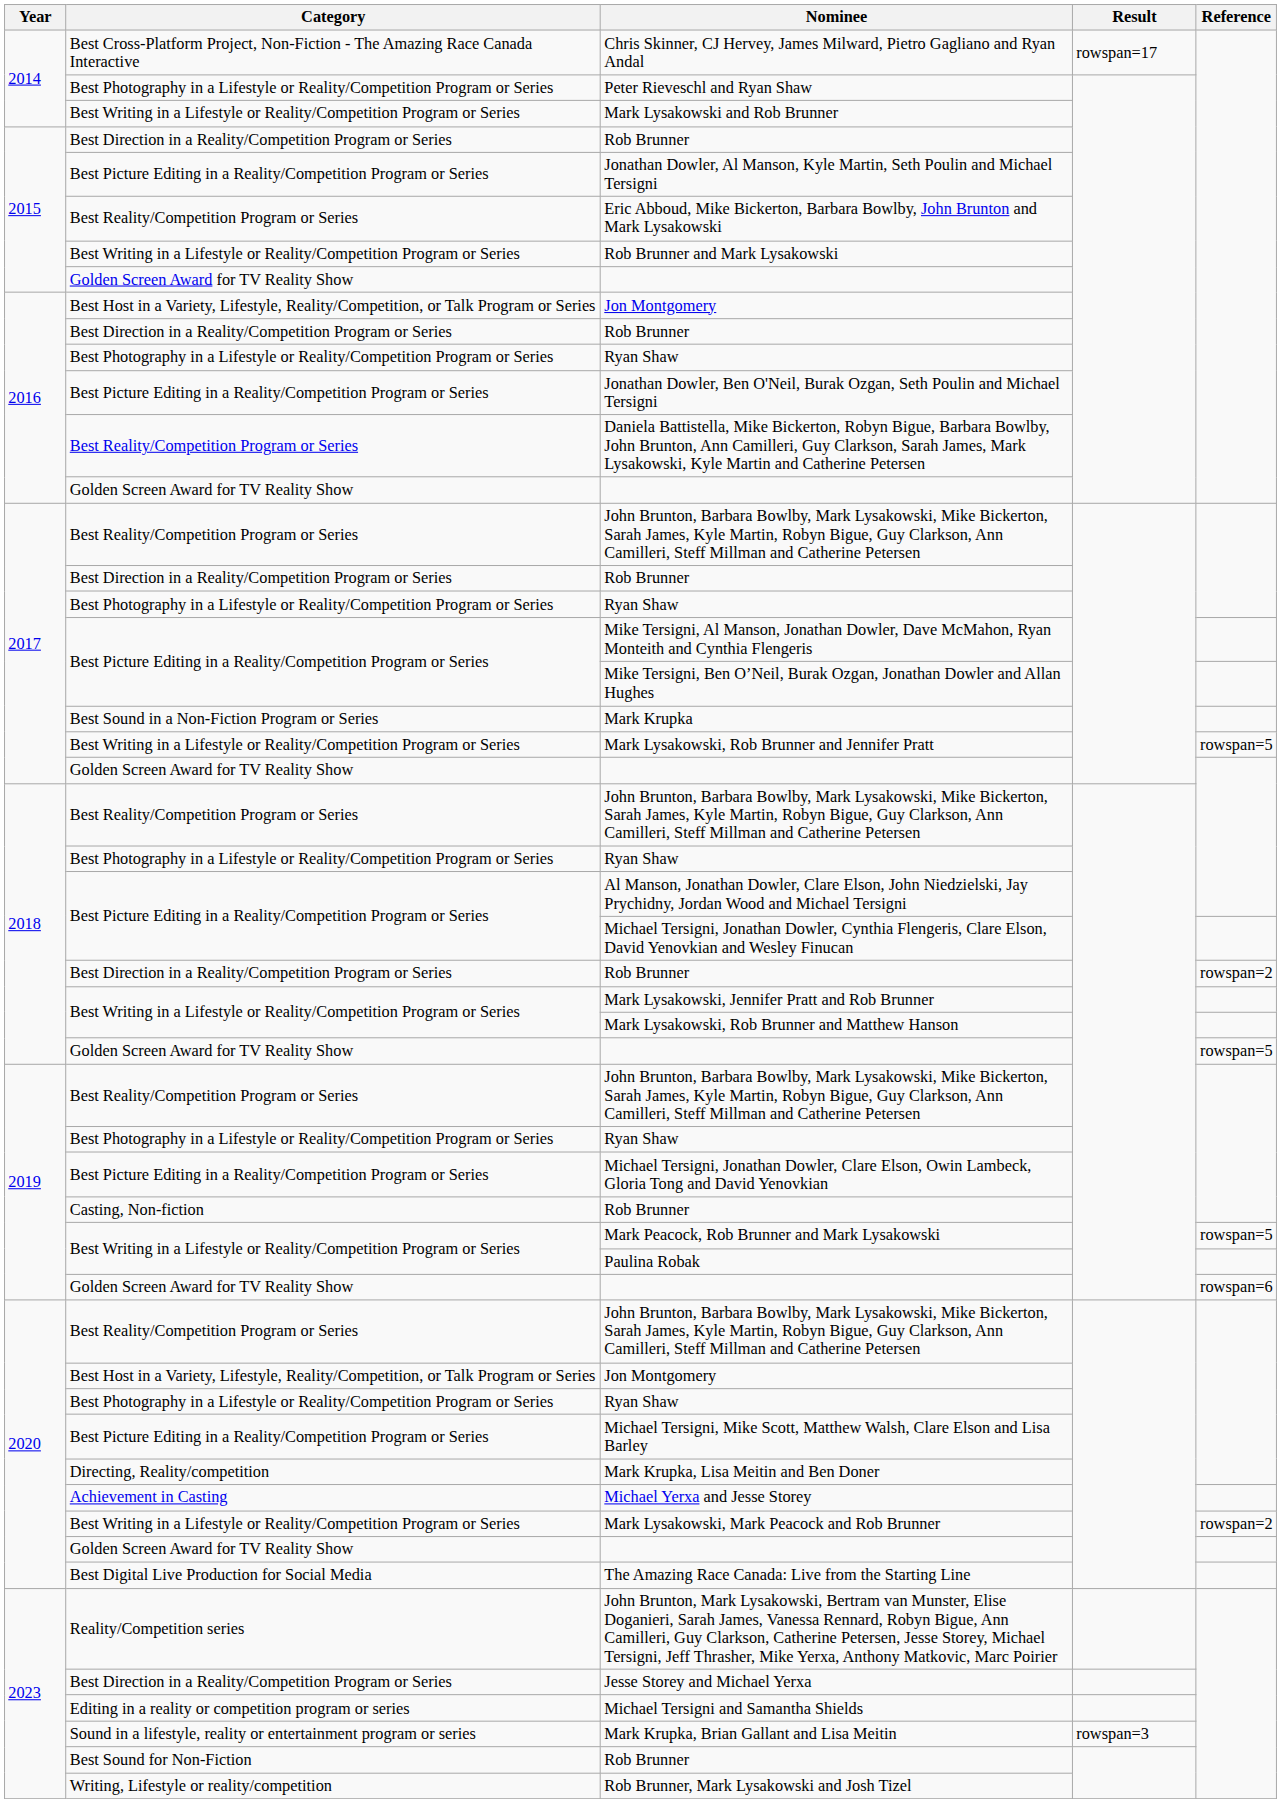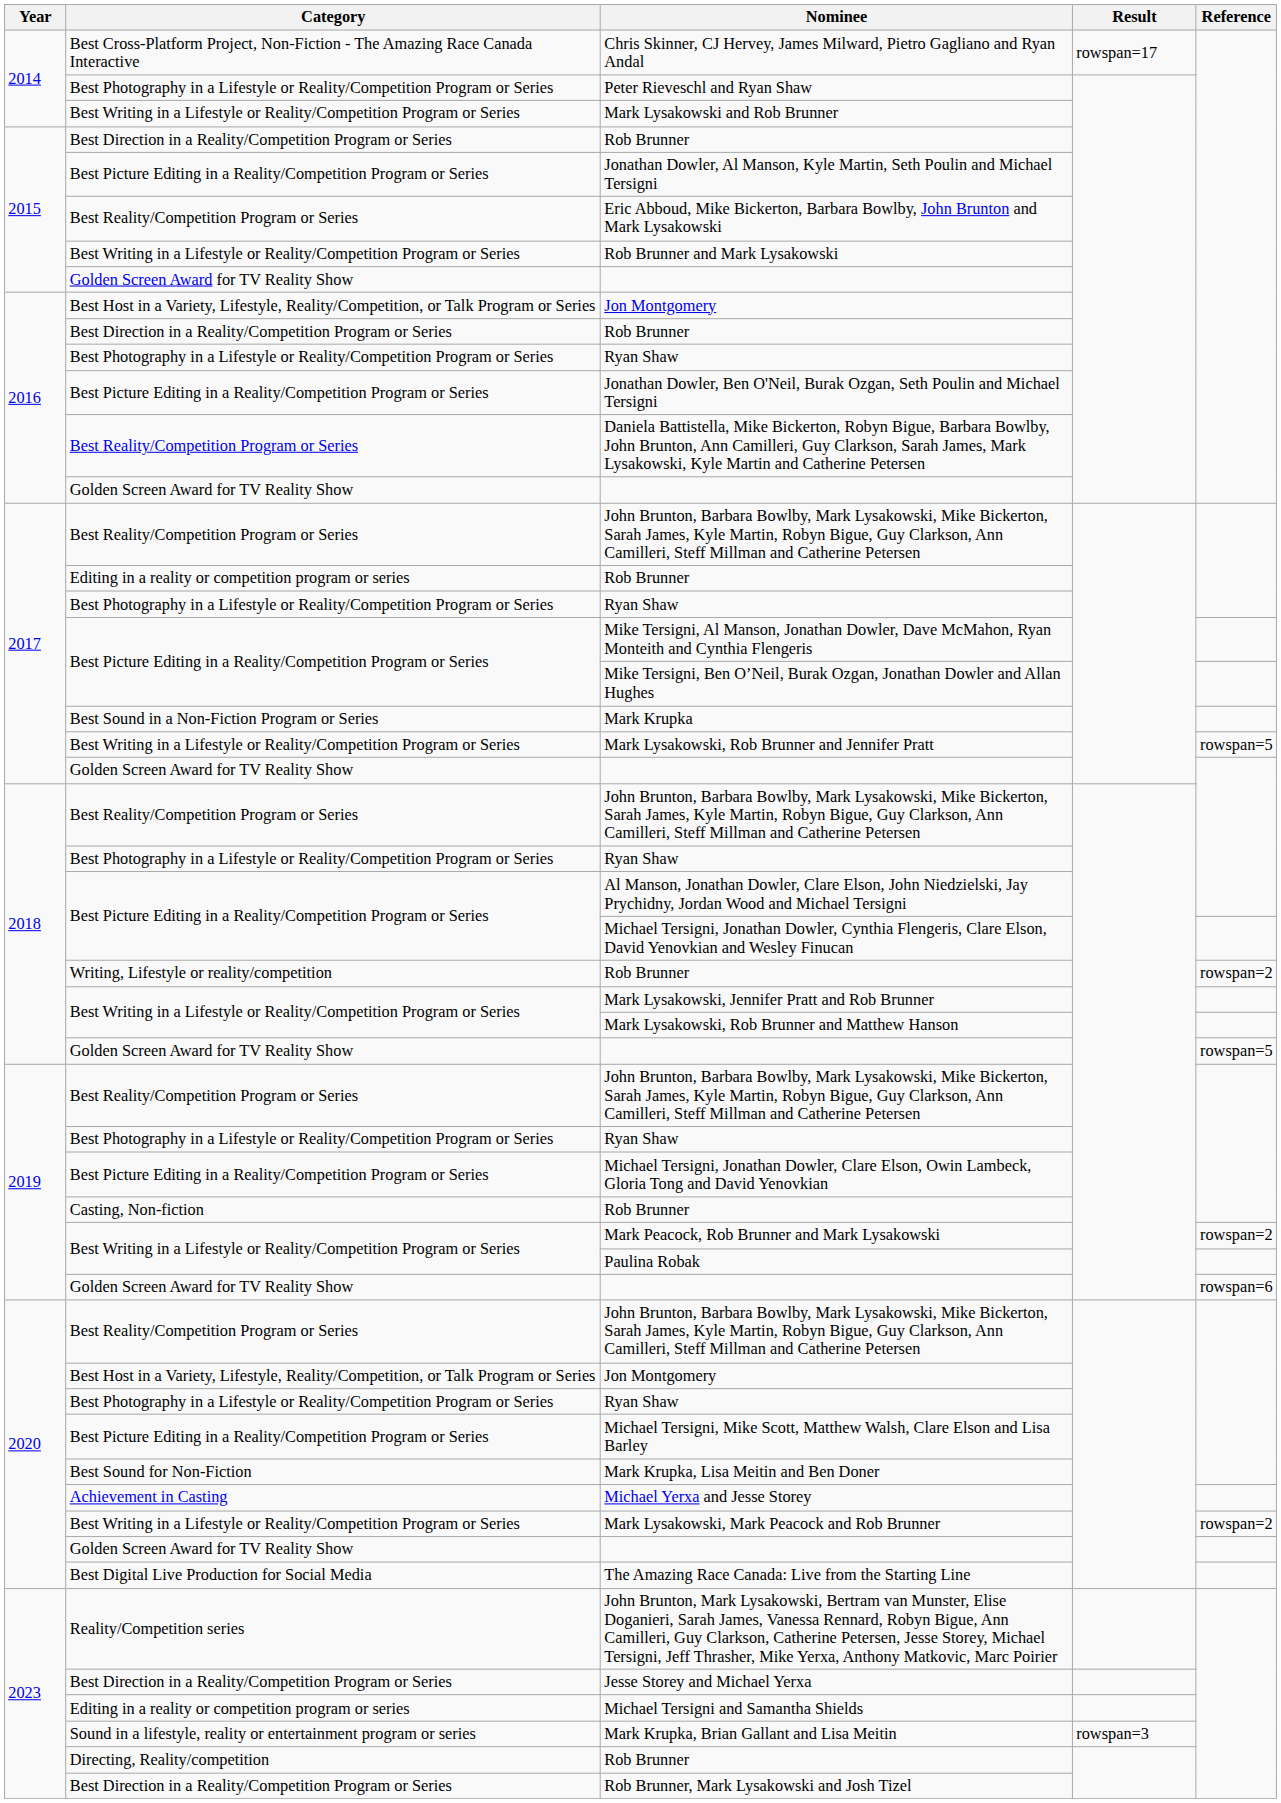2017 / Rob Brunner | Category: Best Direction in a Reality/Competition Program or Series -> Editing in a reality or competition program or series
2018 / Rob Brunner | Category: Best Direction in a Reality/Competition Program or Series -> Writing, Lifestyle or reality/competition
Mark Peacock, Rob Brunner and Mark Lysakowski | Reference: rowspan=5 -> rowspan=2
Mark Krupka, Lisa Meitin and Ben Doner | Category: Directing, Reality/competition -> Best Sound for Non-Fiction
2023 / Rob Brunner | Category: Best Sound for Non-Fiction -> Directing, Reality/competition
Rob Brunner, Mark Lysakowski and Josh Tizel | Category: Writing, Lifestyle or reality/competition -> Best Direction in a Reality/Competition Program or Series
